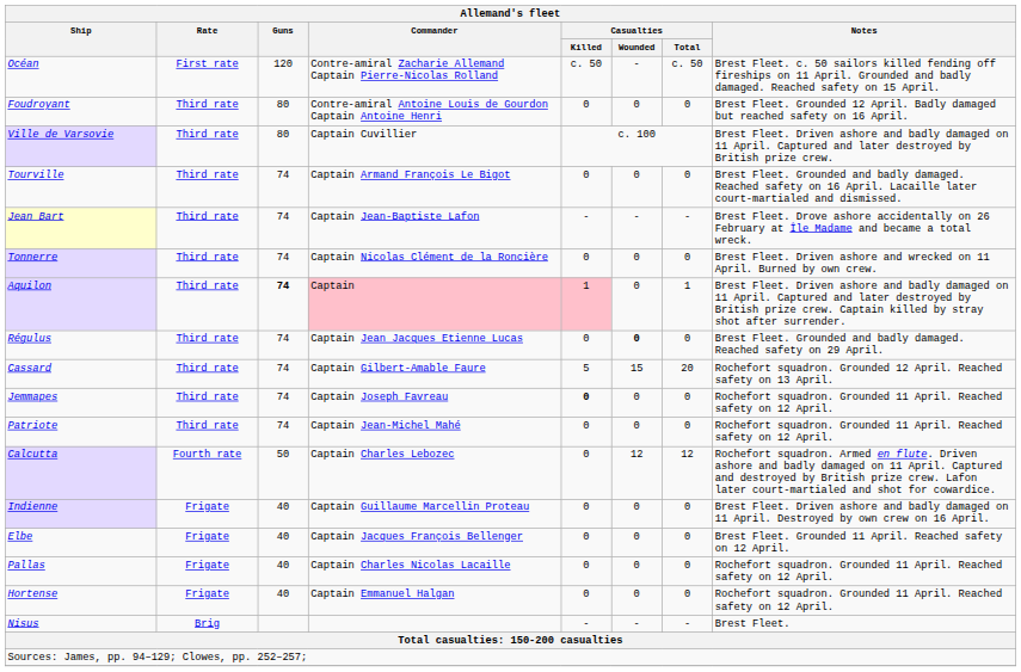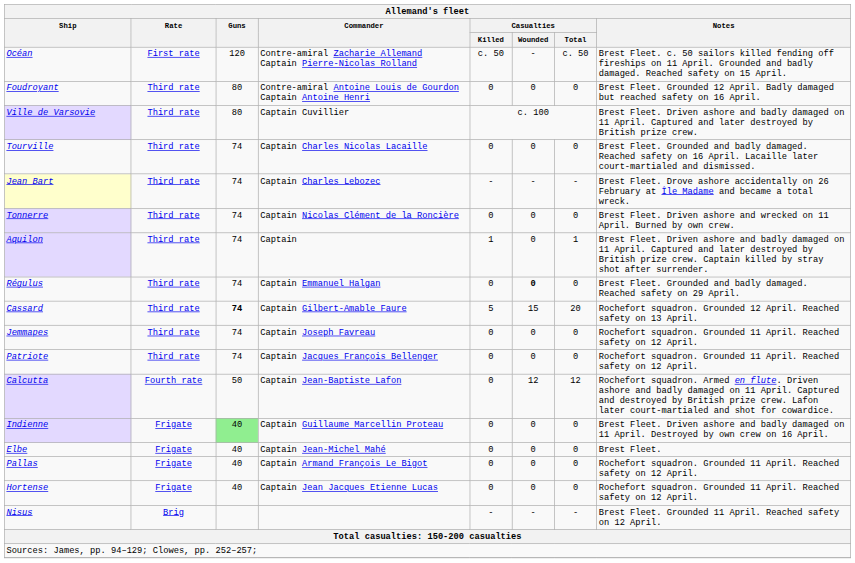Tourville | Commander: Captain Armand François Le Bigot -> Captain Charles Nicolas Lacaille
Jean Bart | Commander: Captain Jean-Baptiste Lafon -> Captain Charles Lebozec
Aquilon | Guns: bold -> normal
Aquilon | Commander: pink background -> no background
Aquilon | Casualties / Killed: pink background -> no background
Régulus | Commander: Captain Jean Jacques Etienne Lucas -> Captain Emmanuel Halgan
Cassard | Guns: normal -> bold
Jemmapes | Casualties / Killed: bold -> normal
Patriote | Commander: Captain Jean-Michel Mahé -> Captain Jacques François Bellenger
Calcutta | Commander: Captain Charles Lebozec -> Captain Jean-Baptiste Lafon
Indienne | Guns: no background -> lightgreen background
Elbe | Commander: Captain Jacques François Bellenger -> Captain Jean-Michel Mahé
Elbe | Notes: Brest Fleet. Grounded 11 April. Reached safety on 12 April. -> Brest Fleet.
Pallas | Commander: Captain Charles Nicolas Lacaille -> Captain Armand François Le Bigot
Hortense | Commander: Captain Emmanuel Halgan -> Captain Jean Jacques Etienne Lucas
Nisus | Notes: Brest Fleet. -> Brest Fleet. Grounded 11 April. Reached safety on 12 April.
